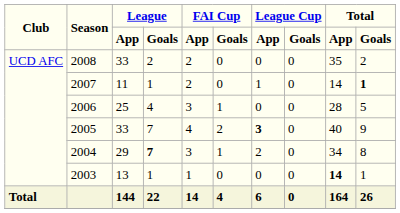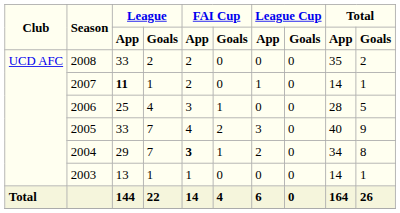2007 | League / App: normal -> bold
2007 | Total / Goals: bold -> normal
2005 | League Cup / App: bold -> normal
2004 | League / Goals: bold -> normal
2004 | FAI Cup / App: normal -> bold
2003 | Total / App: bold -> normal
